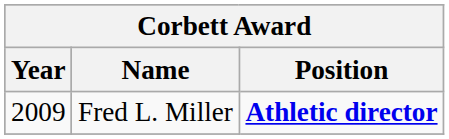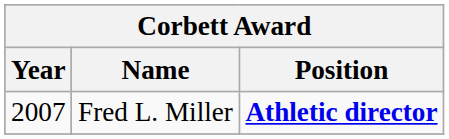Fred L. Miller | Year: 2009 -> 2007
